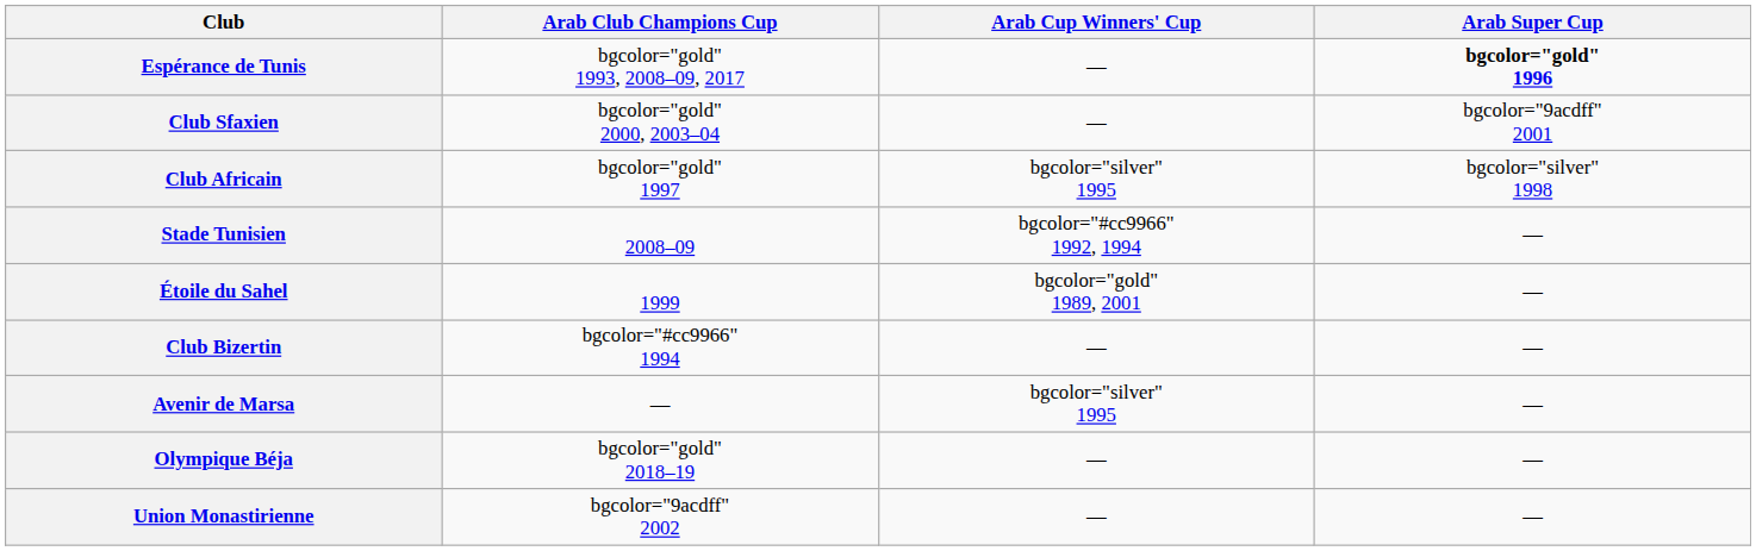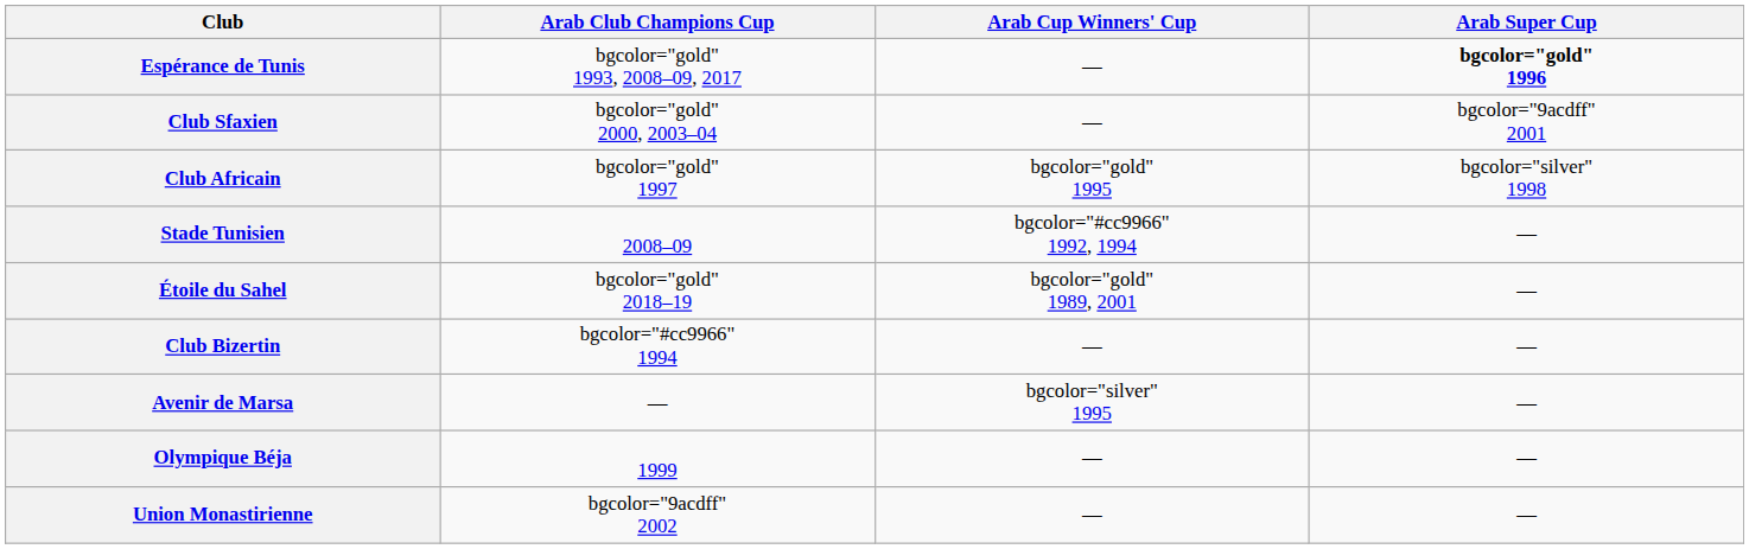Club Africain | Arab Cup Winners' Cup: bgcolor="silver" 1995 -> bgcolor="gold" 1995
Étoile du Sahel | Arab Club Champions Cup: 1999 -> bgcolor="gold" 2018–19
Olympique Béja | Arab Club Champions Cup: bgcolor="gold" 2018–19 -> 1999
